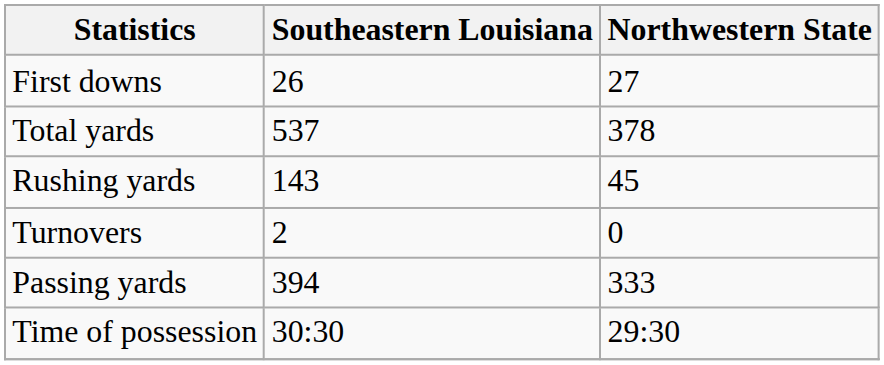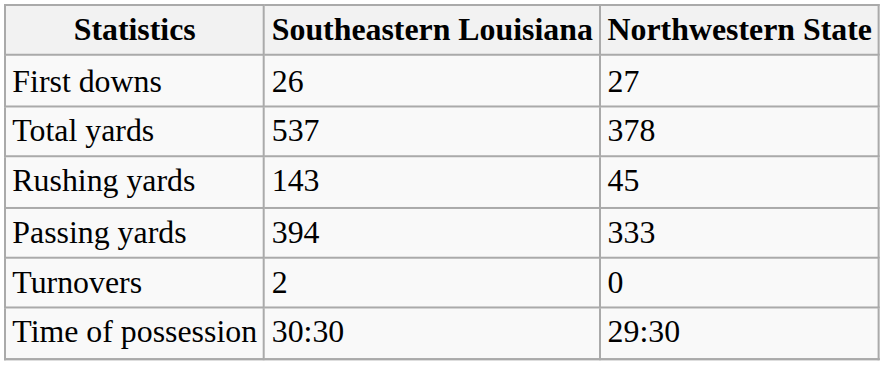rows swapped: Passing yards <-> Turnovers
